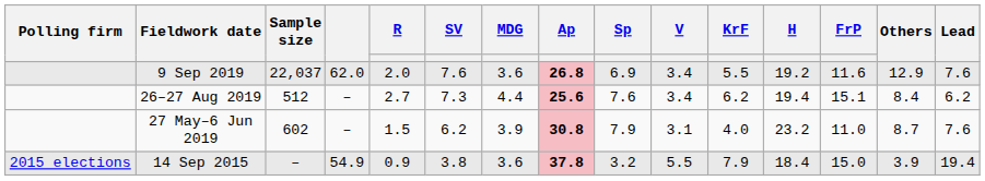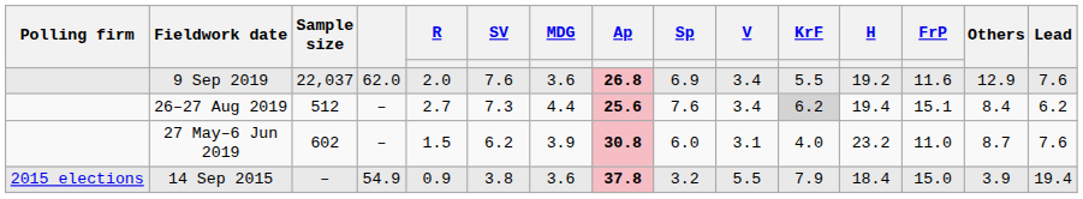26–27 Aug 2019 | KrF: no background -> lightgrey background
27 May–6 Jun 2019 | Sp: 7.9 -> 6.0
